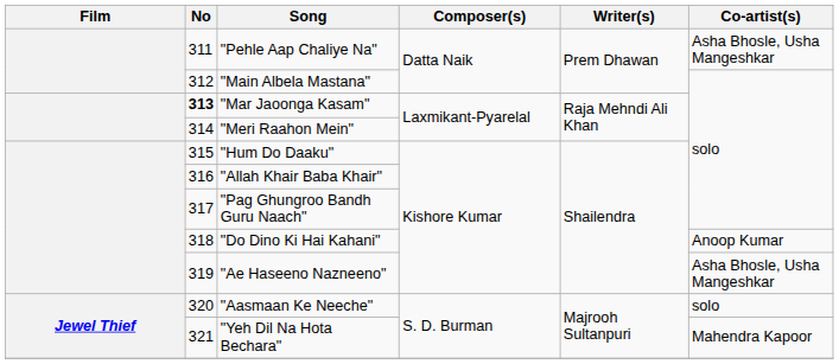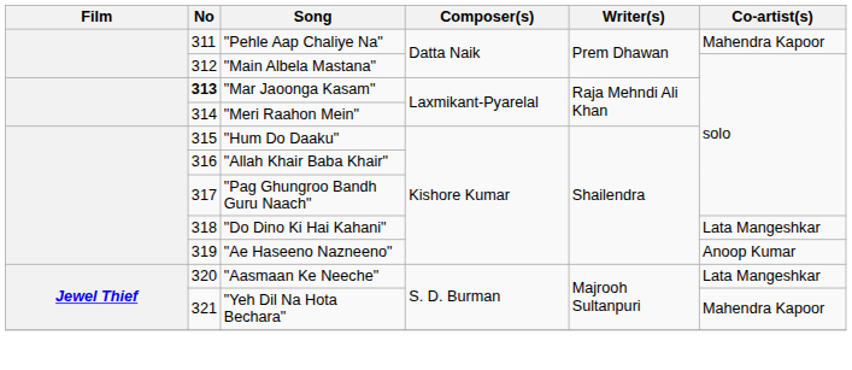"Pehle Aap Chaliye Na" | Co-artist(s): Asha Bhosle, Usha Mangeshkar -> Mahendra Kapoor
"Do Dino Ki Hai Kahani" | Co-artist(s): Anoop Kumar -> Lata Mangeshkar
"Ae Haseeno Nazneeno" | Co-artist(s): Asha Bhosle, Usha Mangeshkar -> Anoop Kumar
"Aasmaan Ke Neeche" | Co-artist(s): solo -> Lata Mangeshkar
